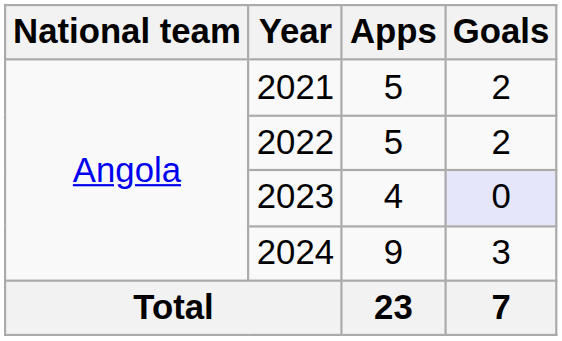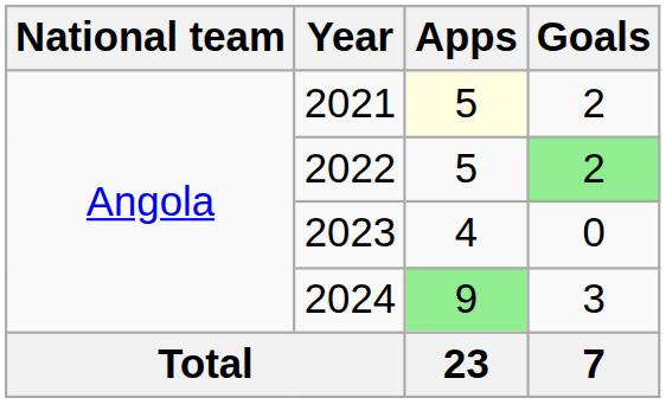2021 | Apps: no background -> lightyellow background
2022 | Goals: no background -> lightgreen background
2023 | Goals: lavender background -> no background
2024 | Apps: no background -> lightgreen background
